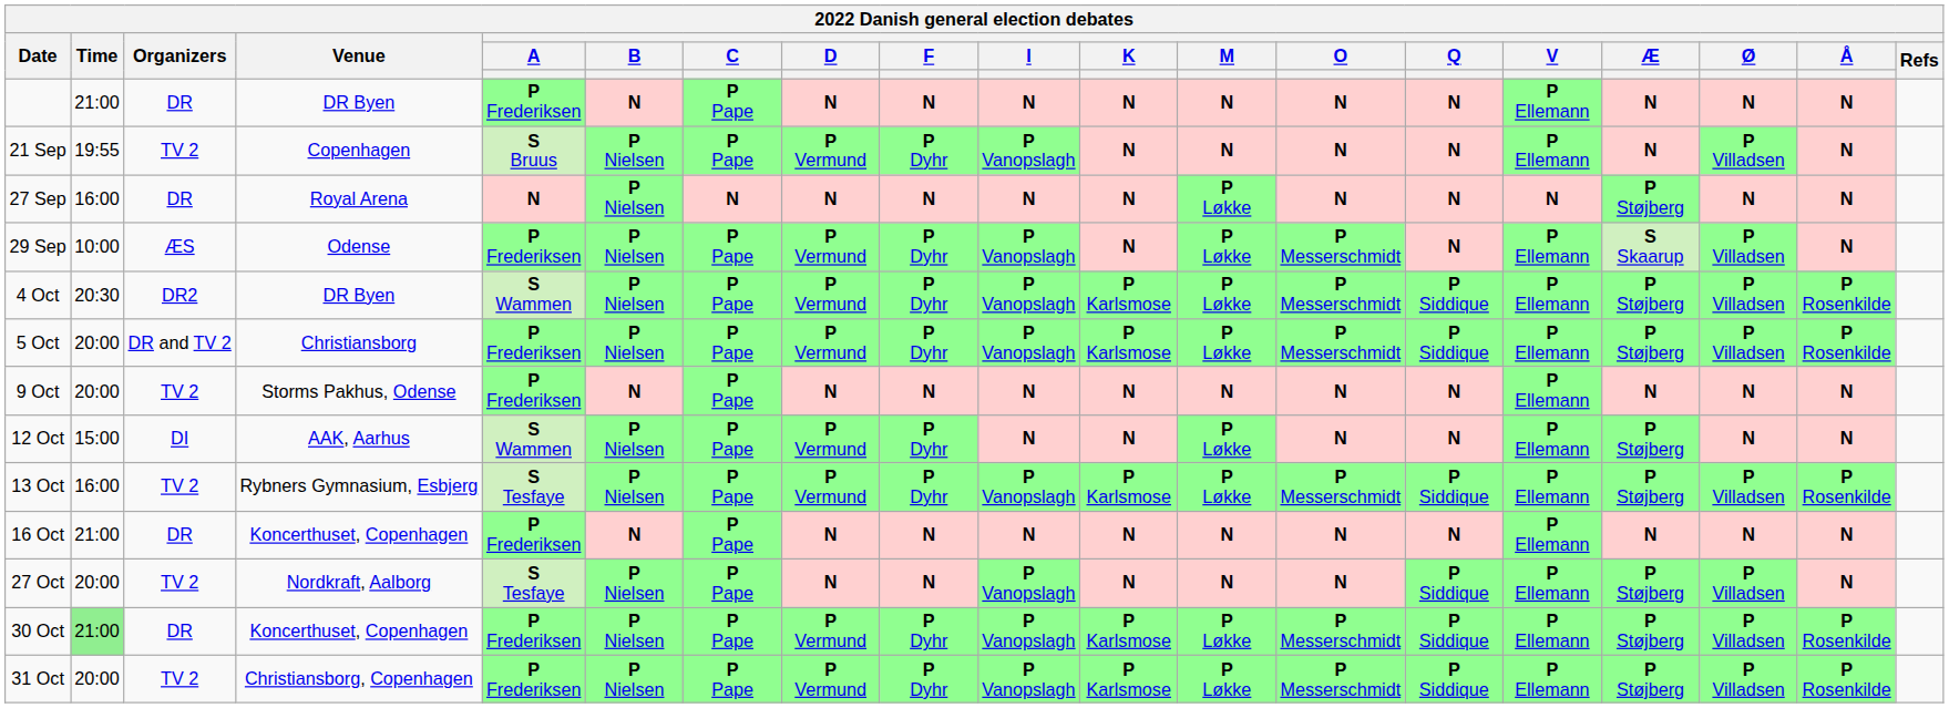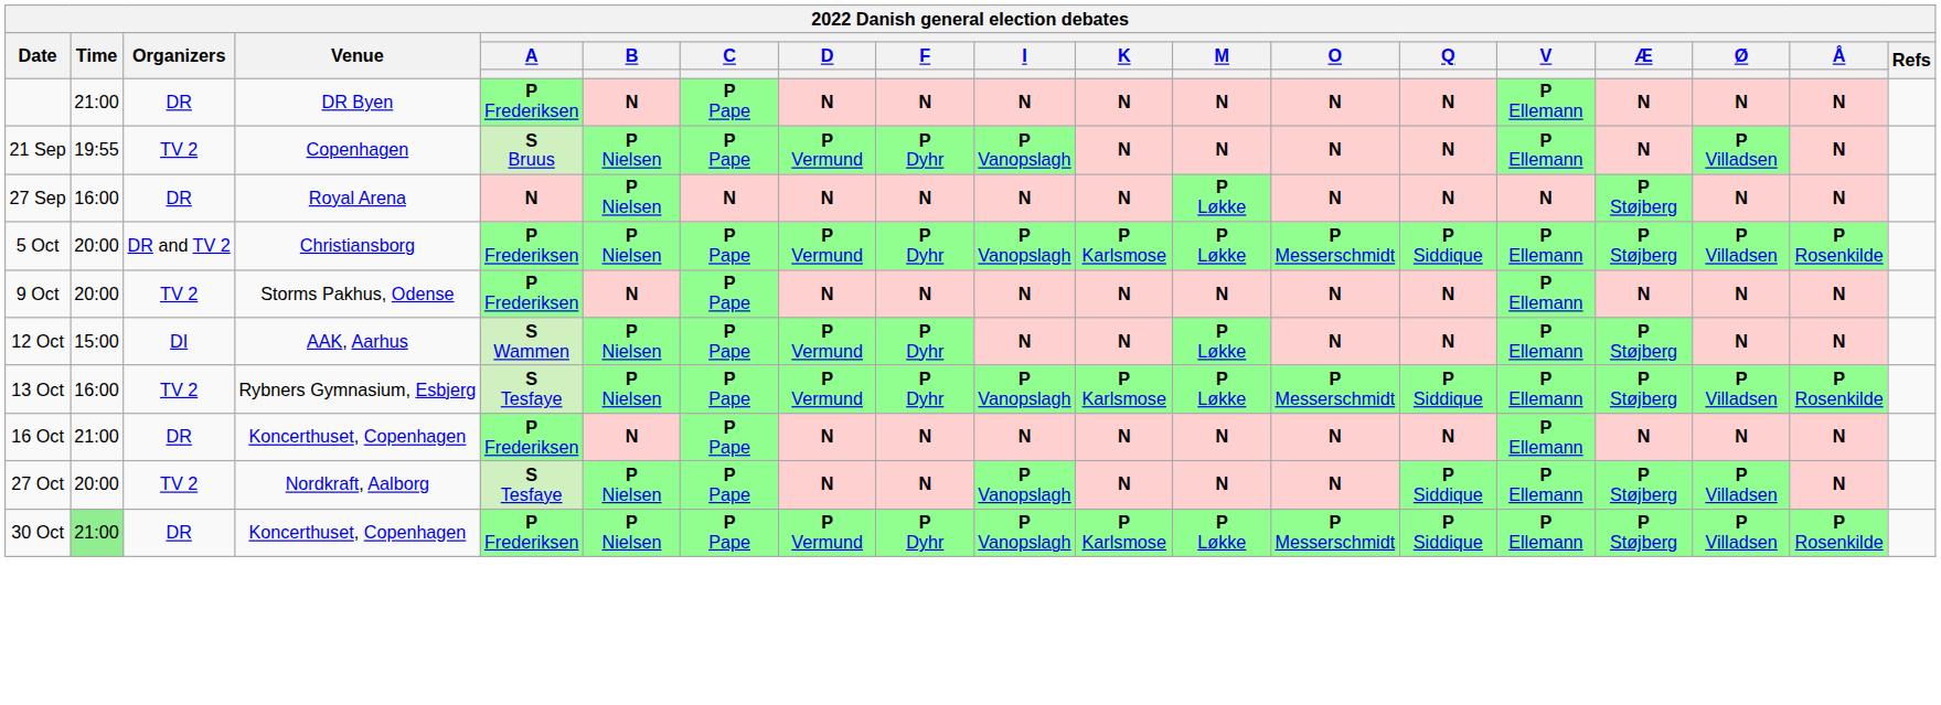- row: 29 Sep | 10:00 | ÆS | Odense | P Frederiksen | P Nielsen | P Pape | P Vermund | P Dyhr | P Vanopslagh | N | P Løkke | P Messerschmidt | N | P Ellemann | S Skaarup | P Villadsen | N
- row: 4 Oct | 20:30 | DR2 | DR Byen | S Wammen | P Nielsen | P Pape | P Vermund | P Dyhr | P Vanopslagh | P Karlsmose | P Løkke | P Messerschmidt | P Siddique | P Ellemann | P Støjberg | P Villadsen | P Rosenkilde
- row: 31 Oct | 20:00 | TV 2 | Christiansborg, Copenhagen | P Frederiksen | P Nielsen | P Pape | P Vermund | P Dyhr | P Vanopslagh | P Karlsmose | P Løkke | P Messerschmidt | P Siddique | P Ellemann | P Støjberg | P Villadsen | P Rosenkilde
